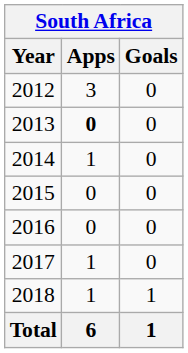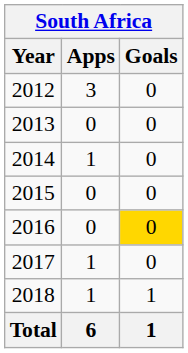2013 | Apps: bold -> normal
2016 | Goals: no background -> gold background
